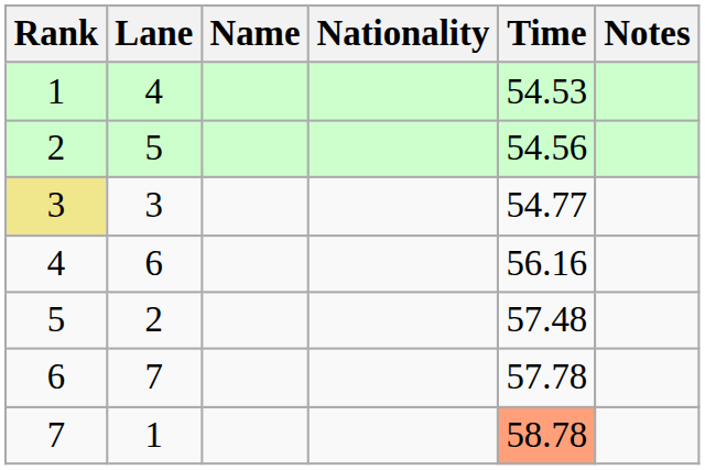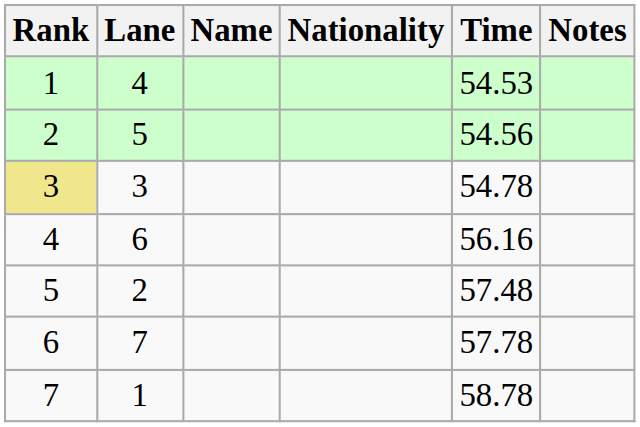row 4 | Time: 54.77 -> 54.78
row 8 | Time: lightsalmon background -> no background
